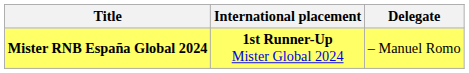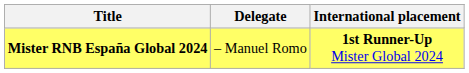columns swapped: Delegate <-> International placement
